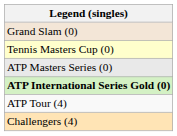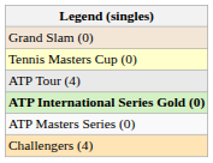row 4 | column 1: ATP Masters Series (0) -> ATP Tour (4)
row 6 | column 1: ATP Tour (4) -> ATP Masters Series (0)
